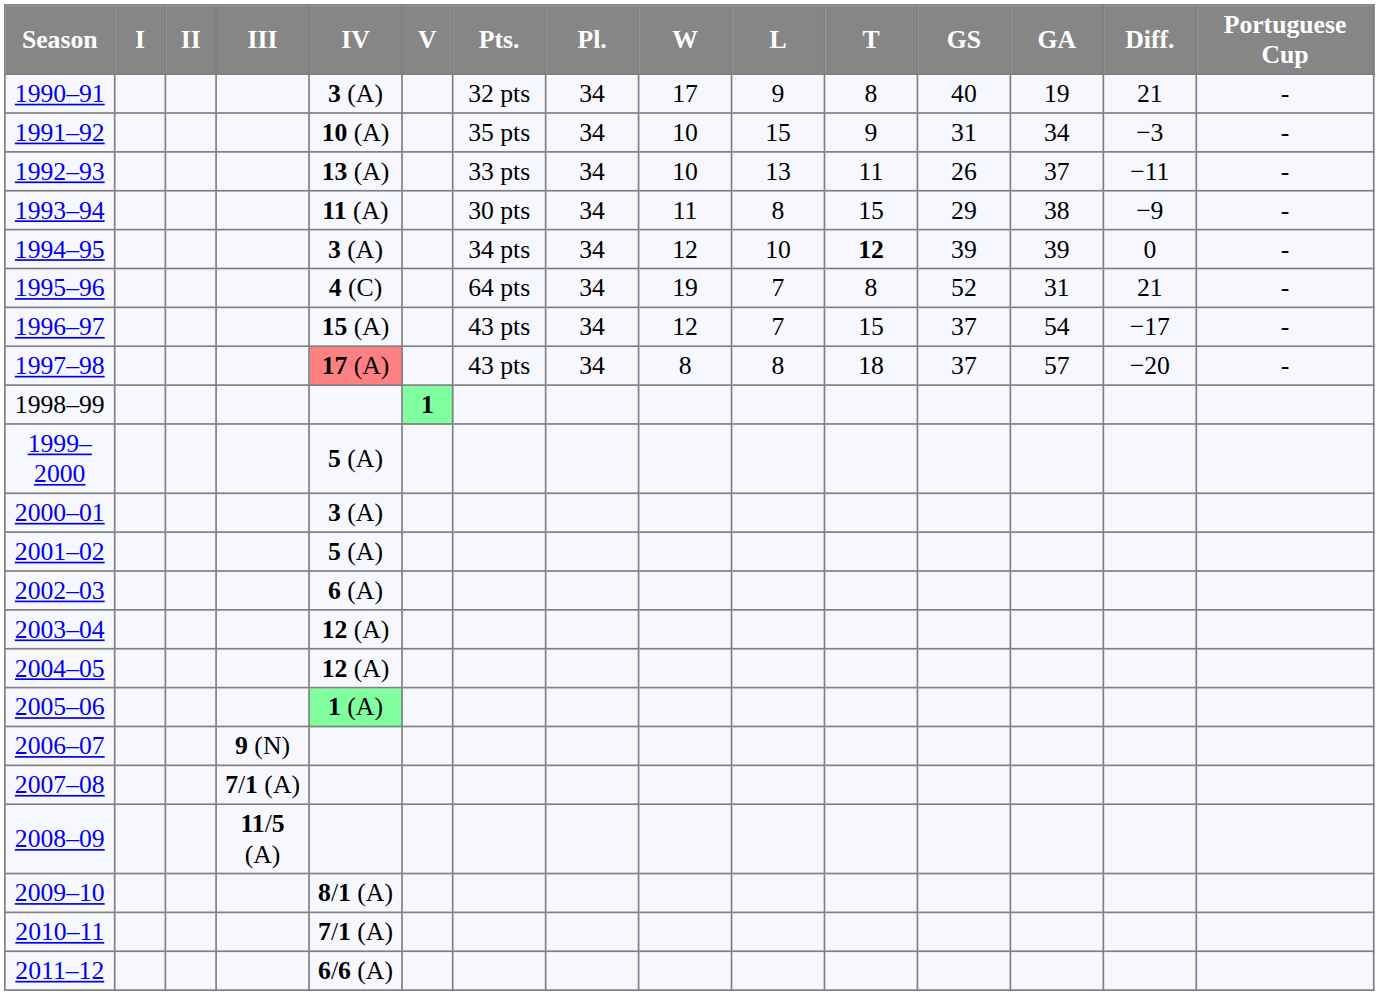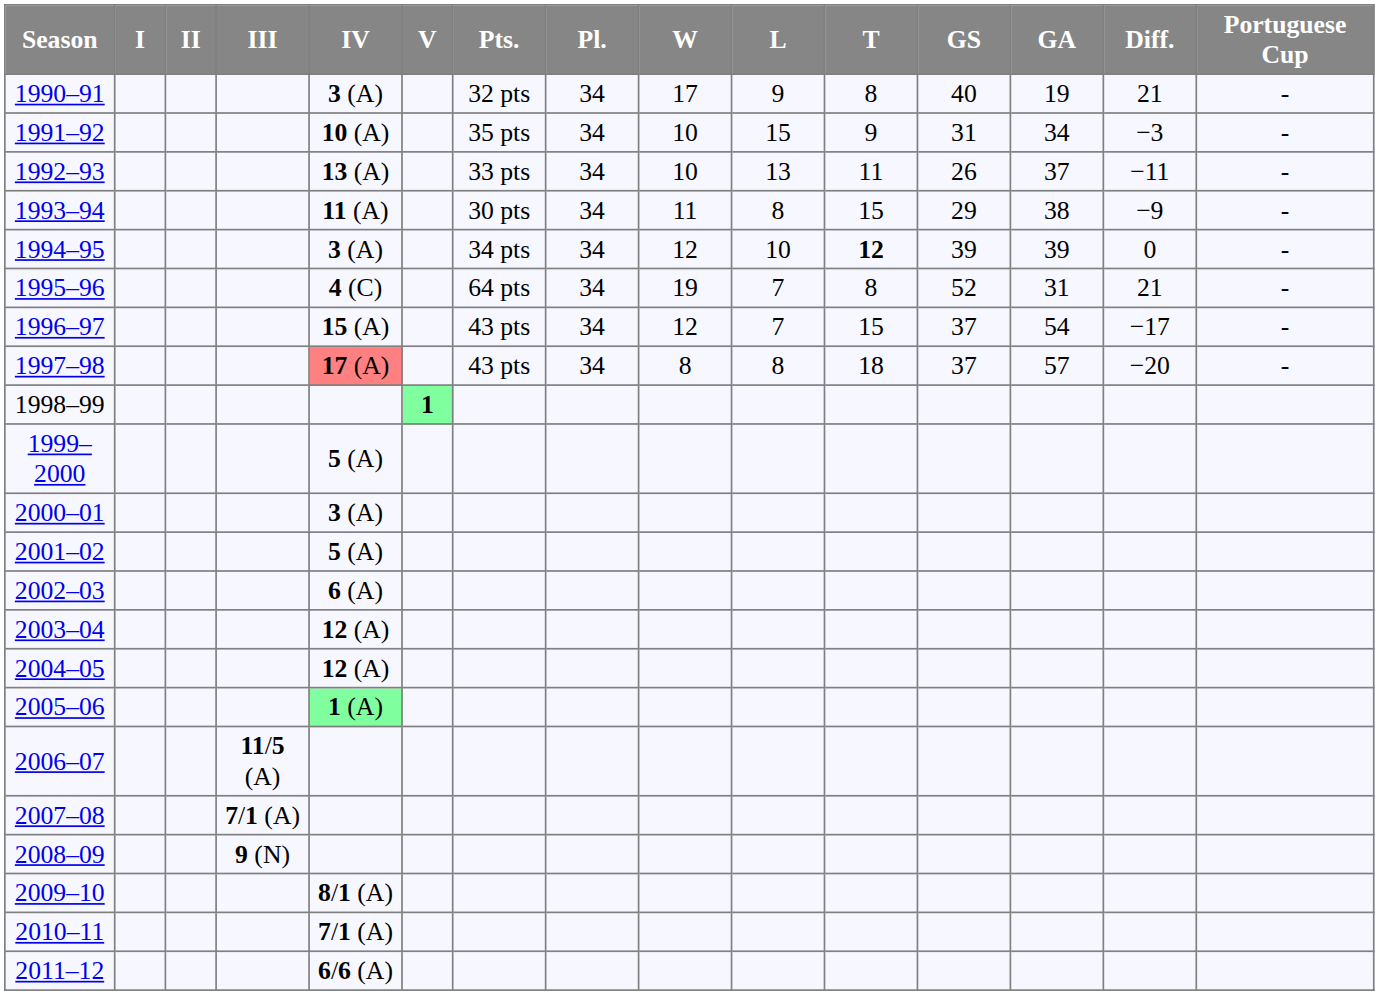2006–07 | III: 9 (N) -> 11/5 (A)
2008–09 | III: 11/5 (A) -> 9 (N)
